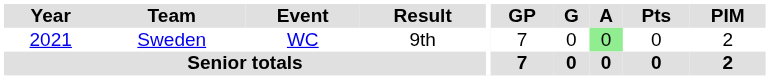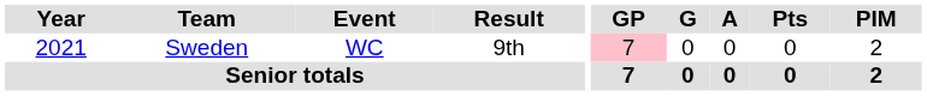Sweden | GP: no background -> pink background
Sweden | A: lightgreen background -> no background
